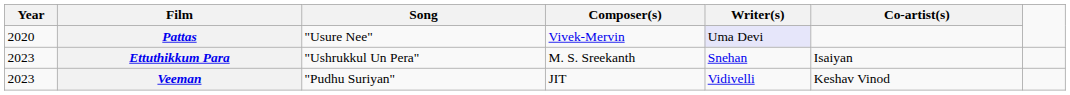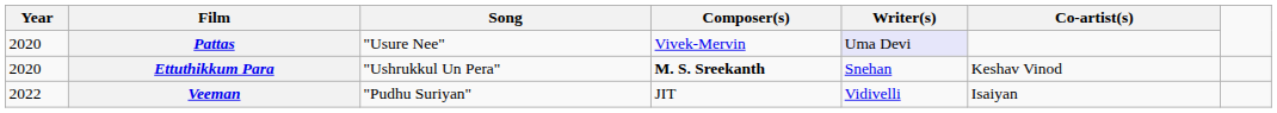Ettuthikkum Para | Year: 2023 -> 2020
Ettuthikkum Para | Composer(s): normal -> bold
Ettuthikkum Para | Co-artist(s): Isaiyan -> Keshav Vinod
Veeman | Year: 2023 -> 2022
Veeman | Co-artist(s): Keshav Vinod -> Isaiyan
